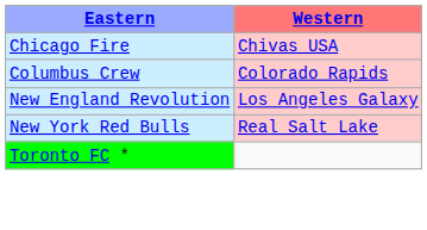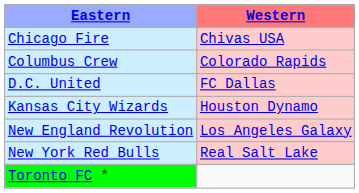+ row: D.C. United | FC Dallas
+ row: Kansas City Wizards | Houston Dynamo
